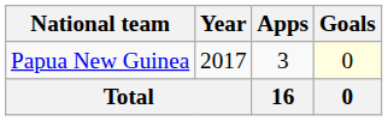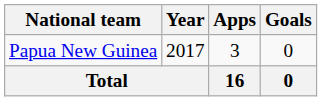Papua New Guinea | Goals: lightyellow background -> no background
